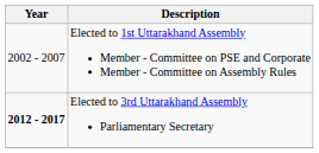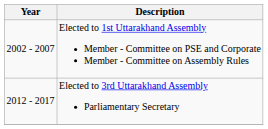Elected to 3rd Uttarakhand Assembly Parliamentary Secretary | Year: bold -> normal
